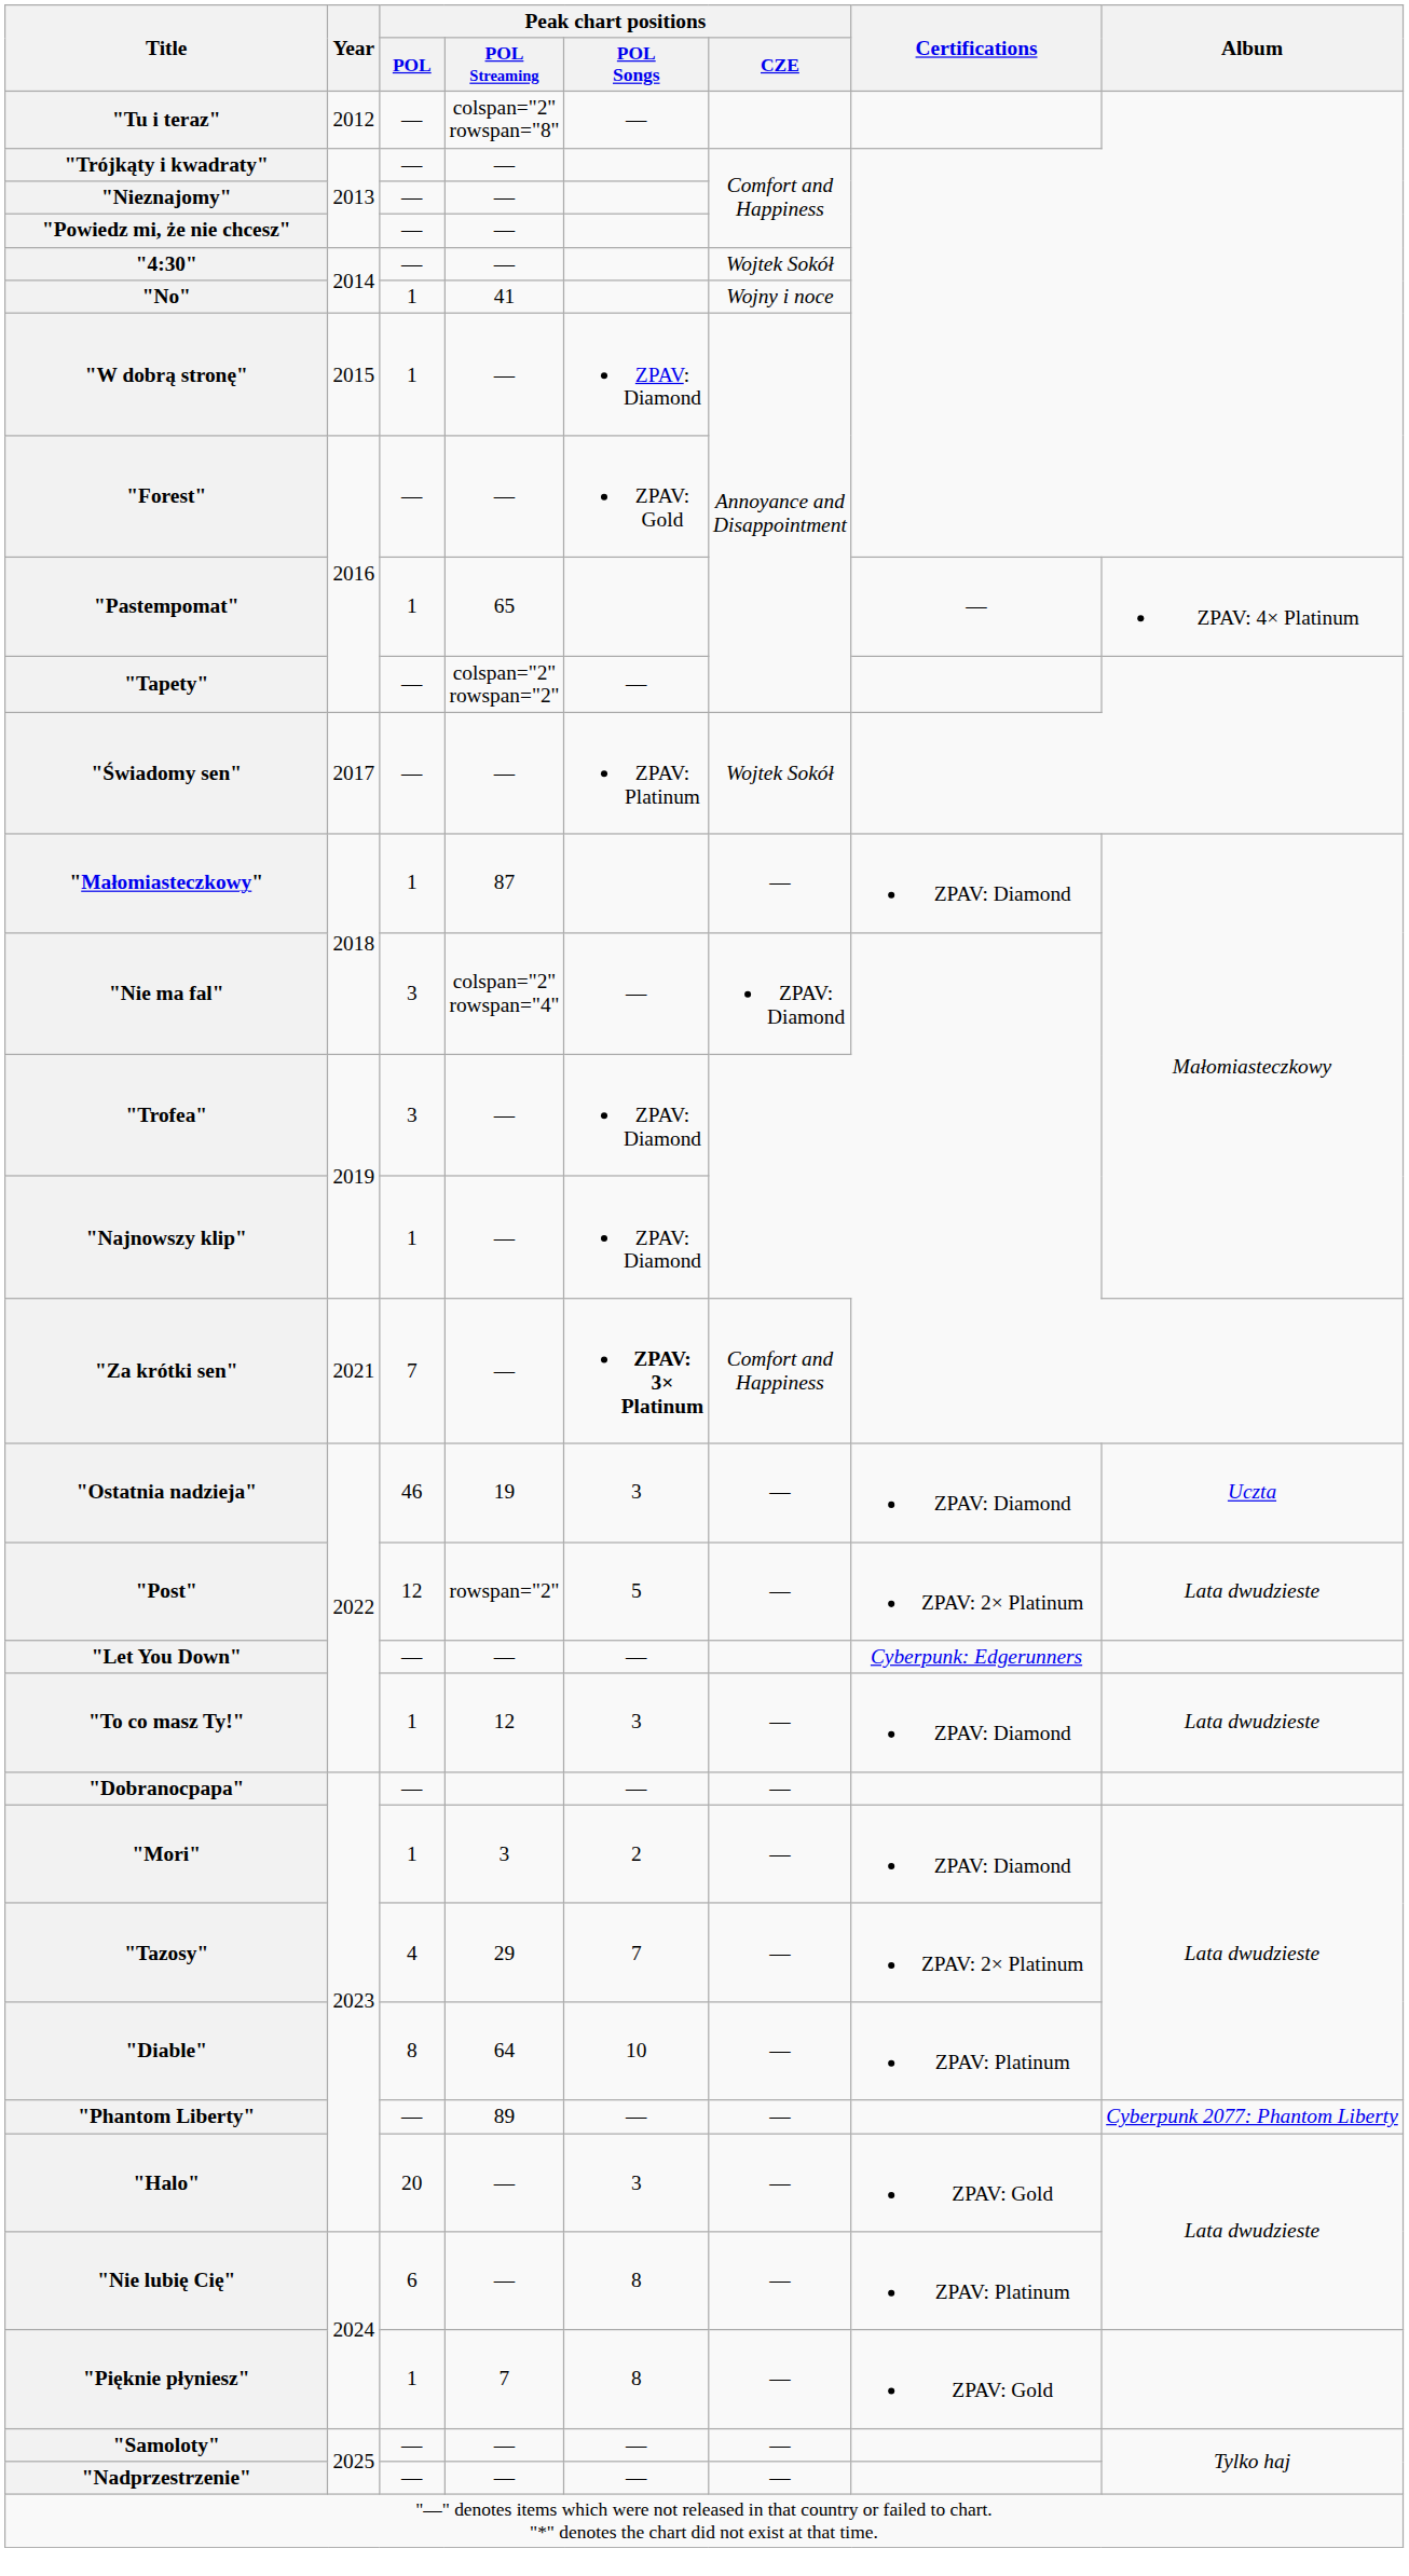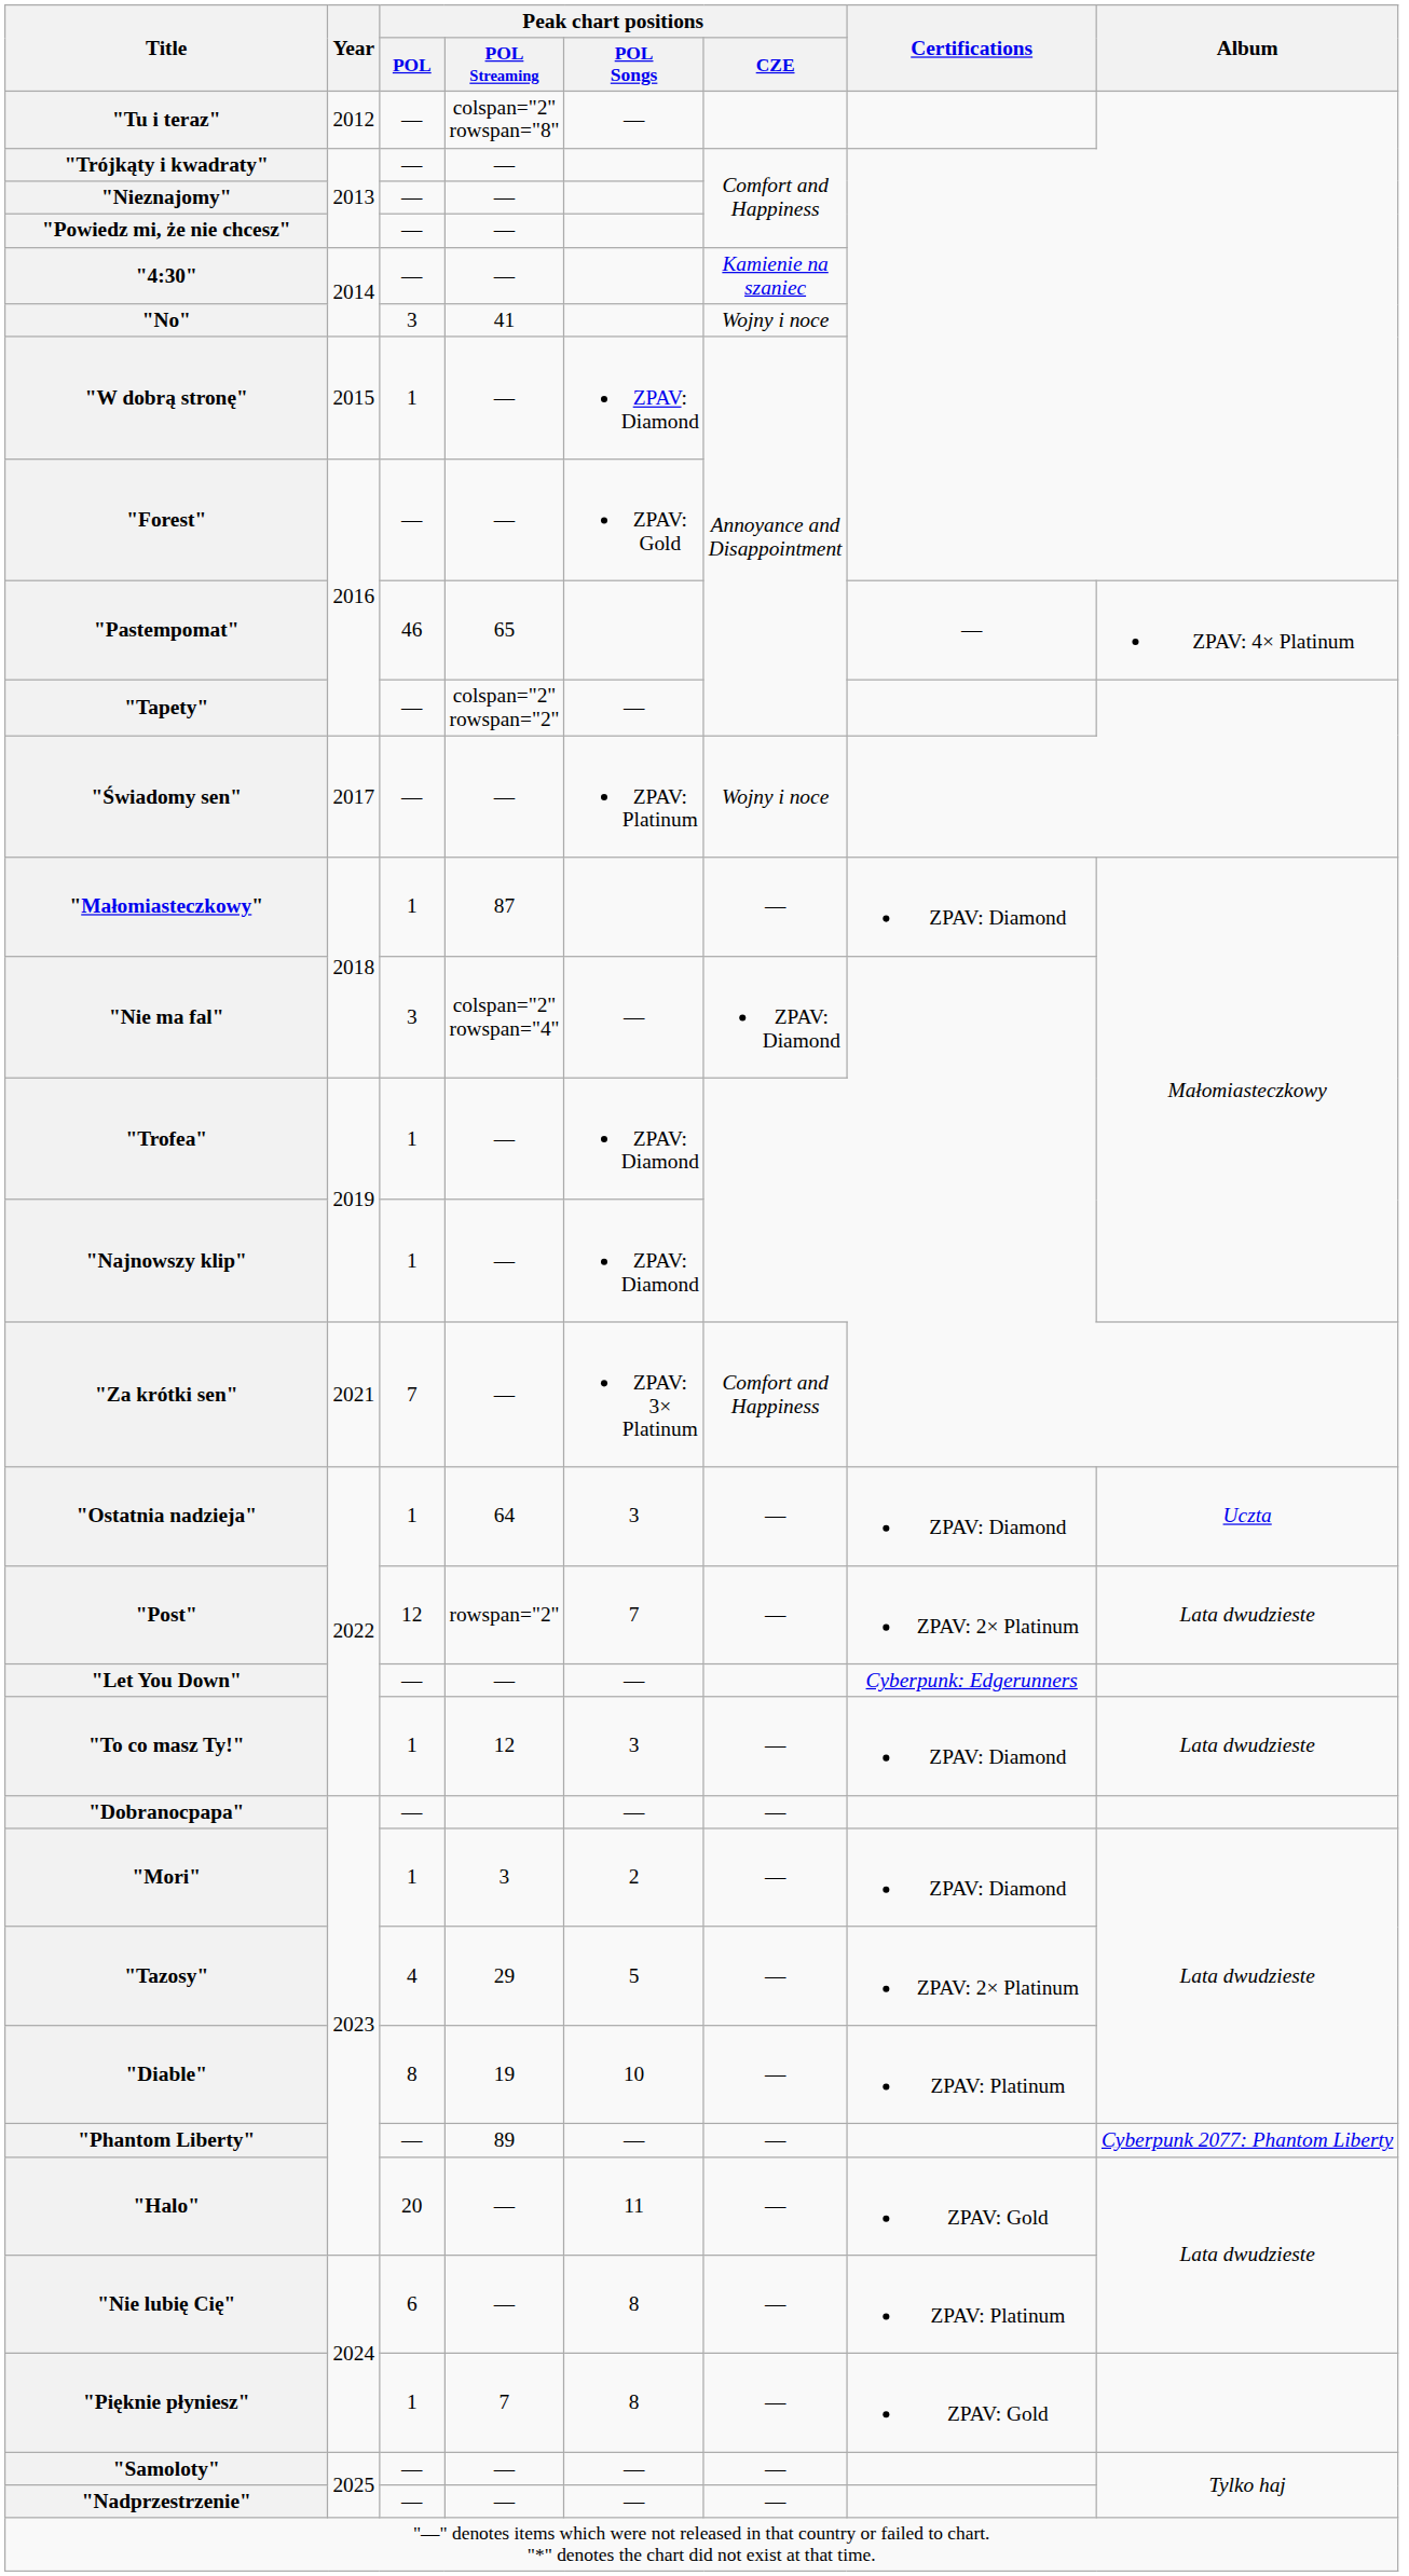"4:30" | Peak chart positions / CZE: Wojtek Sokół -> Kamienie na szaniec
"No" | Peak chart positions / POL: 1 -> 3
"Pastempomat" | Peak chart positions / POL: 1 -> 46
"Świadomy sen" | Peak chart positions / CZE: Wojtek Sokół -> Wojny i noce
"Trofea" | Peak chart positions / POL: 3 -> 1
"Za krótki sen" | Peak chart positions / POL Songs: bold -> normal
"Ostatnia nadzieja" | Peak chart positions / POL: 46 -> 1
"Ostatnia nadzieja" | Peak chart positions / POL Streaming: 19 -> 64
"Post" | Peak chart positions / POL Songs: 5 -> 7
"Tazosy" | Peak chart positions / POL Songs: 7 -> 5
"Diable" | Peak chart positions / POL Streaming: 64 -> 19
"Halo" | Peak chart positions / POL Songs: 3 -> 11
